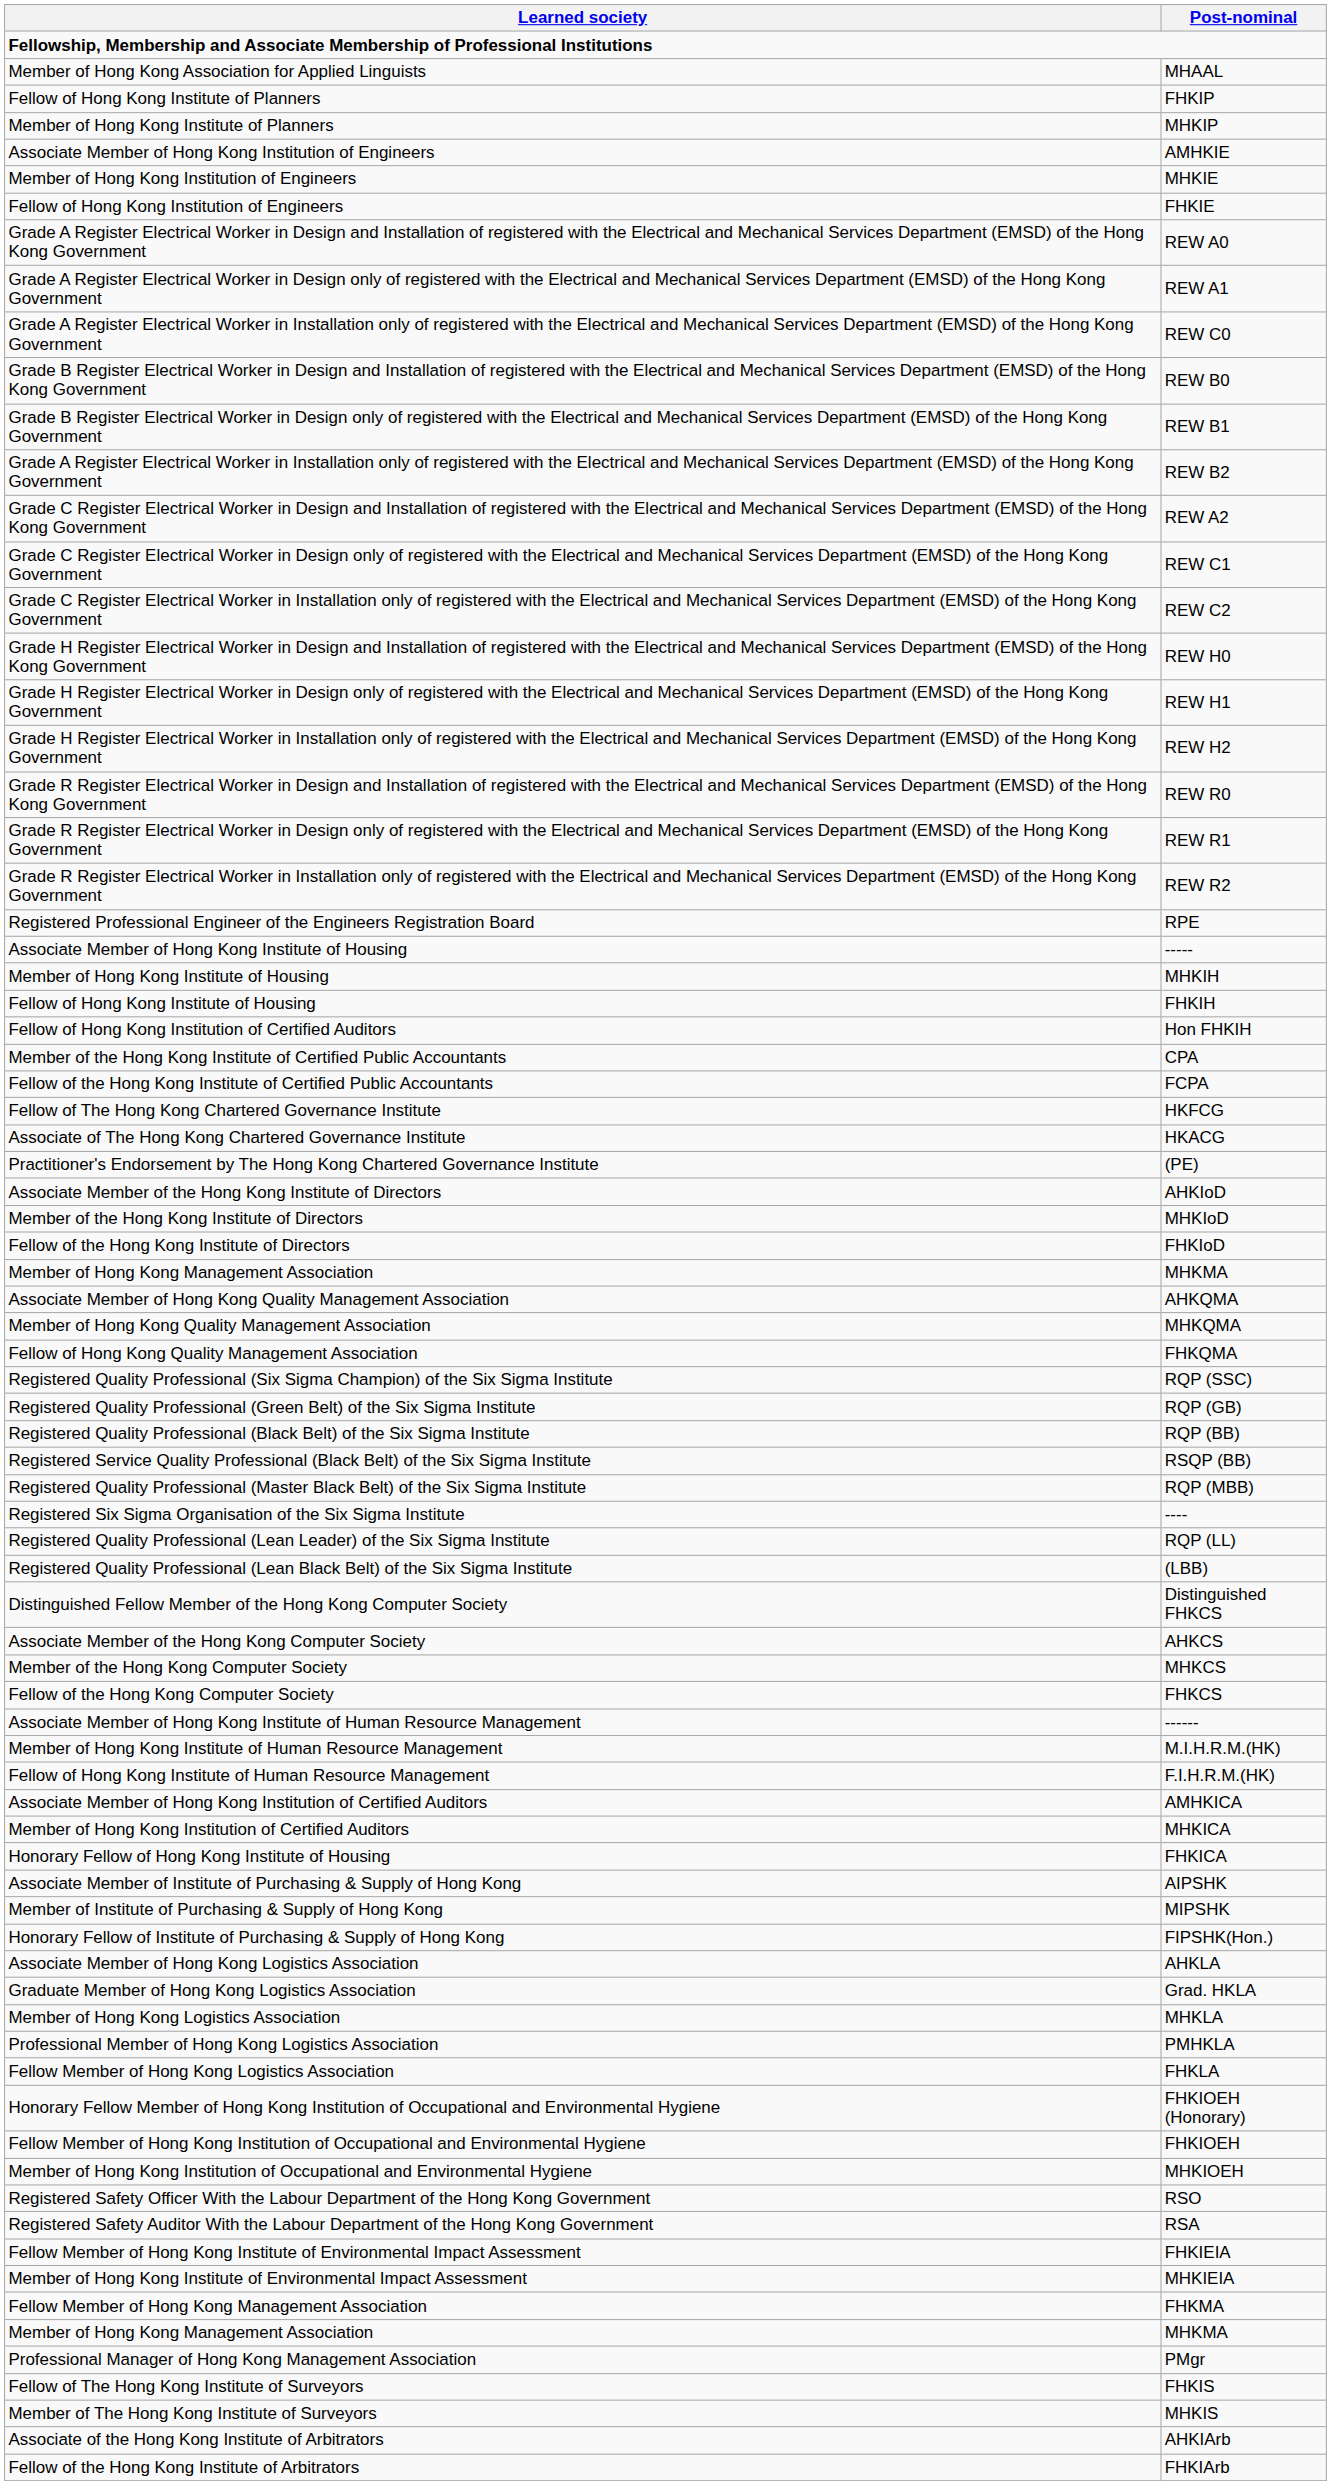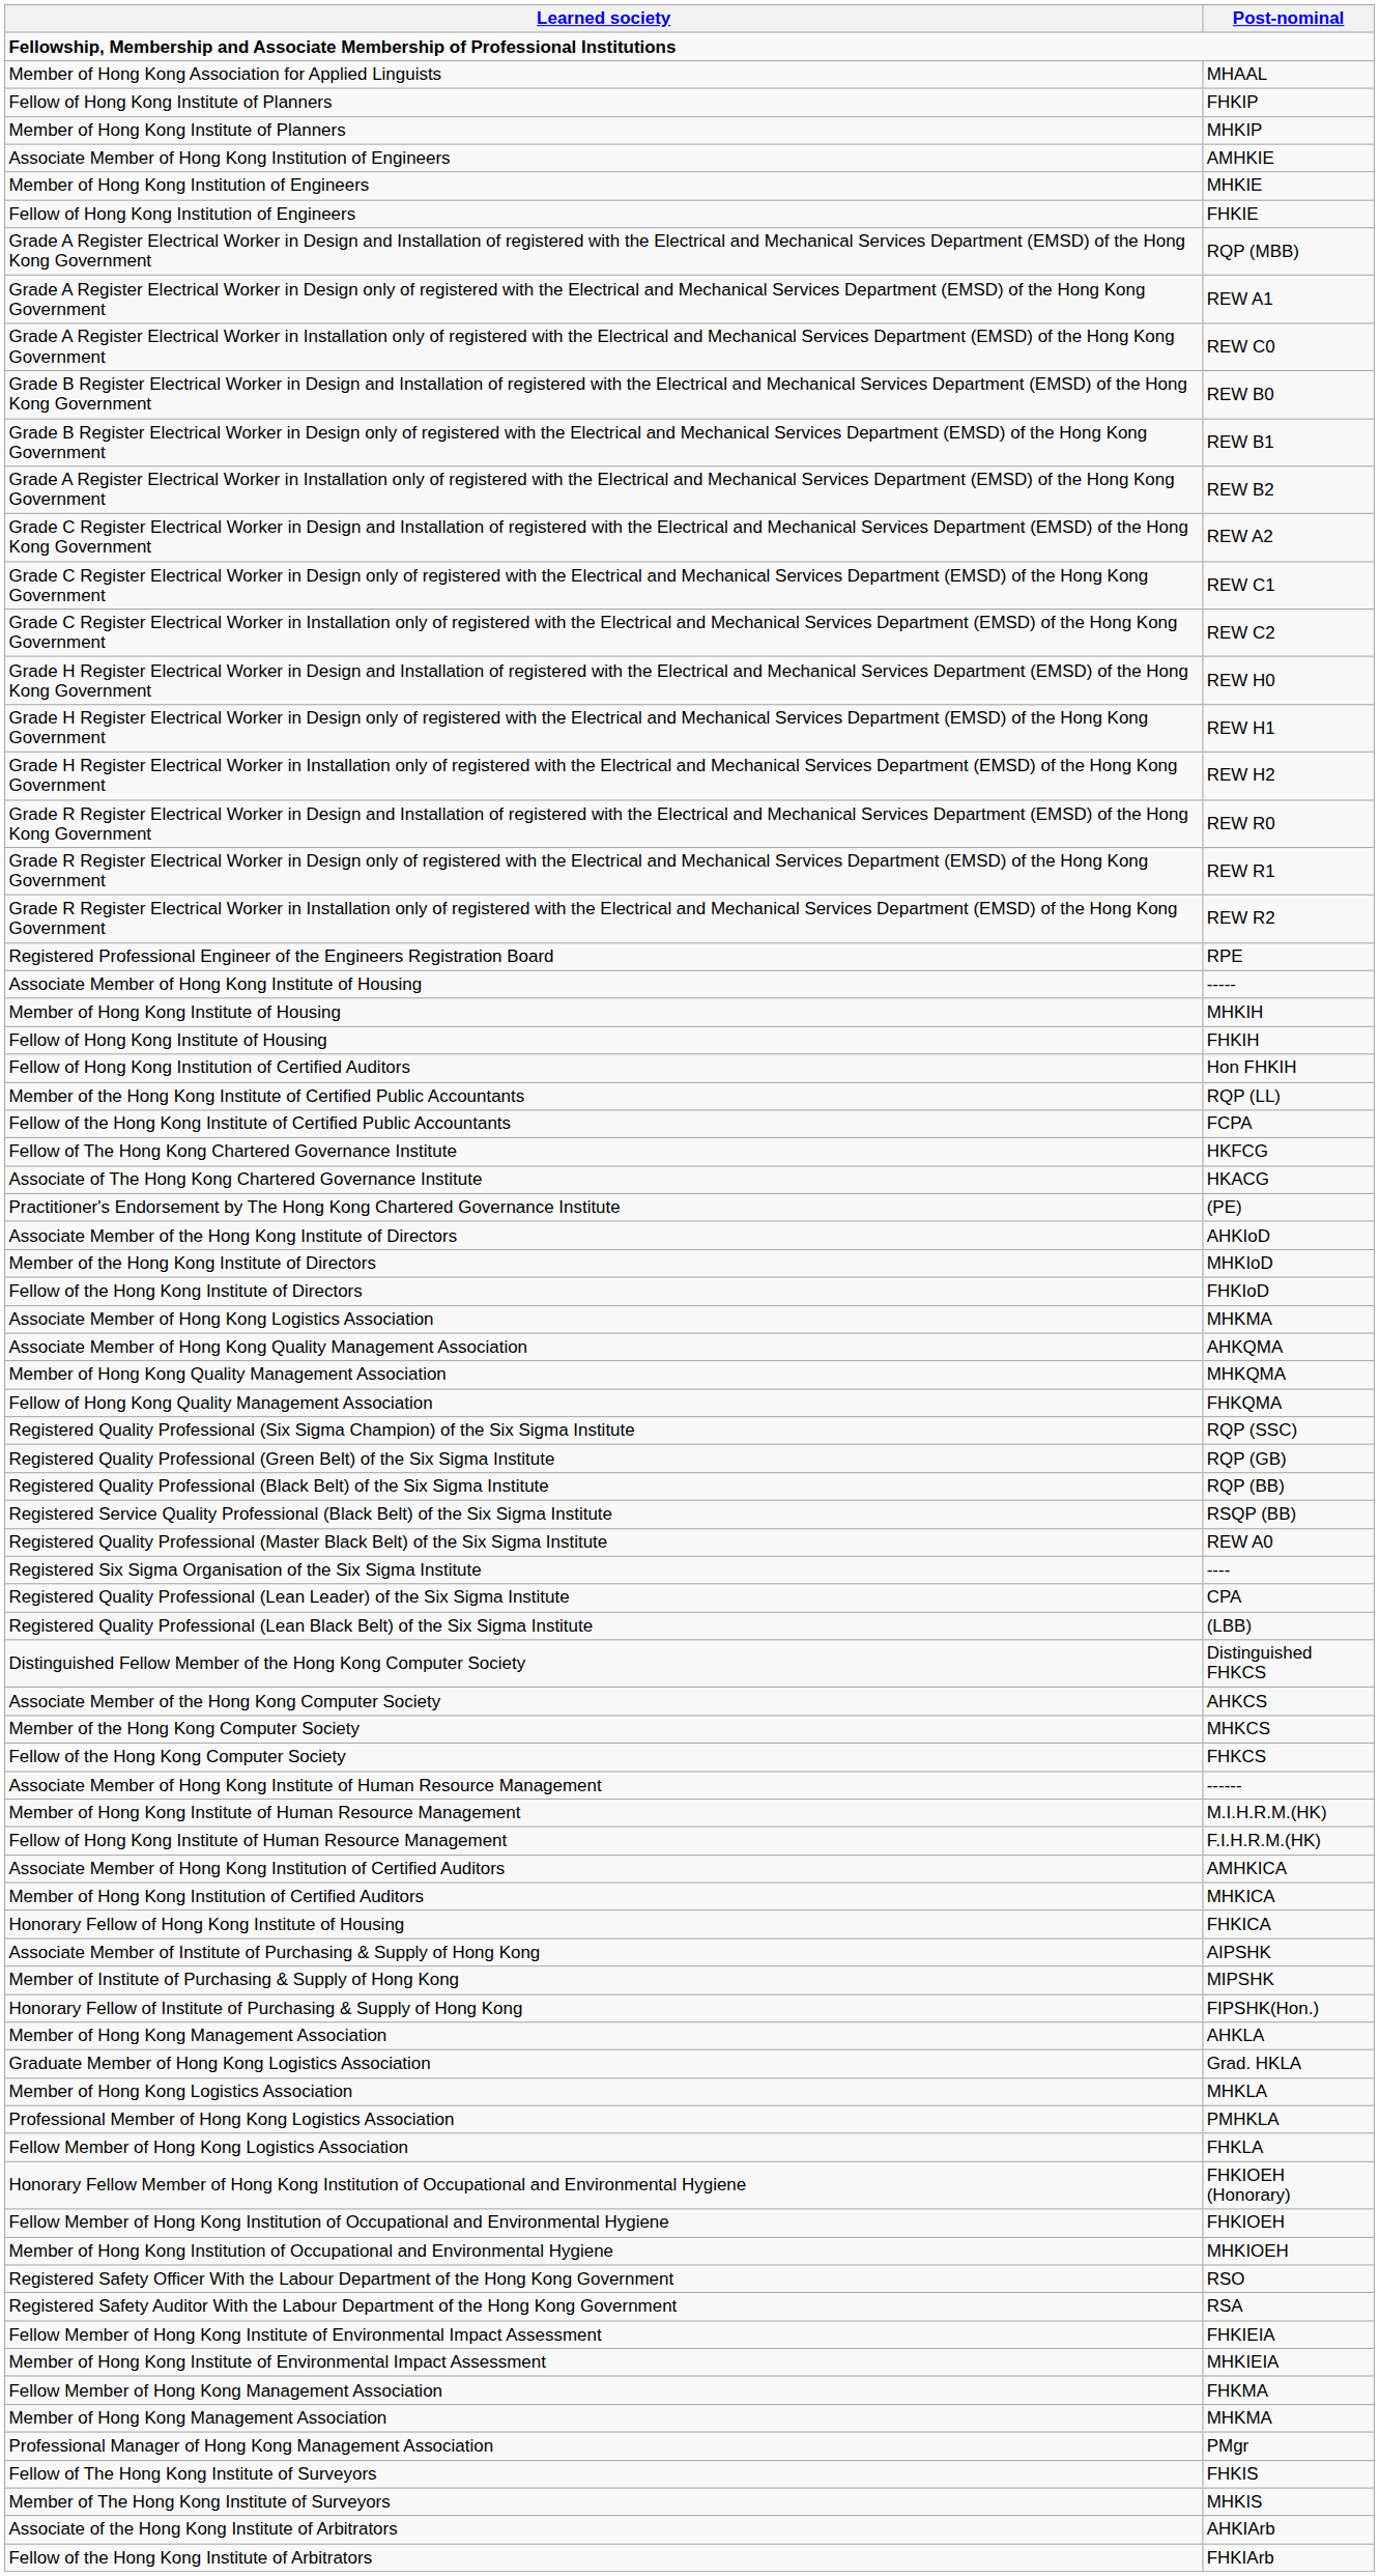row 9 | Post-nominal: REW A0 -> RQP (MBB)
row 29 | Post-nominal: CPA -> RQP (LL)
row 37 | Learned society: Member of Hong Kong Management Association -> Associate Member of Hong Kong Logistics Association
row 45 | Post-nominal: RQP (MBB) -> REW A0
row 47 | Post-nominal: RQP (LL) -> CPA
row 62 | Learned society: Associate Member of Hong Kong Logistics Association -> Member of Hong Kong Management Association
